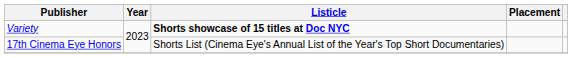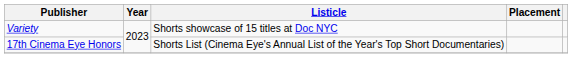Variety | Listicle: bold -> normal
